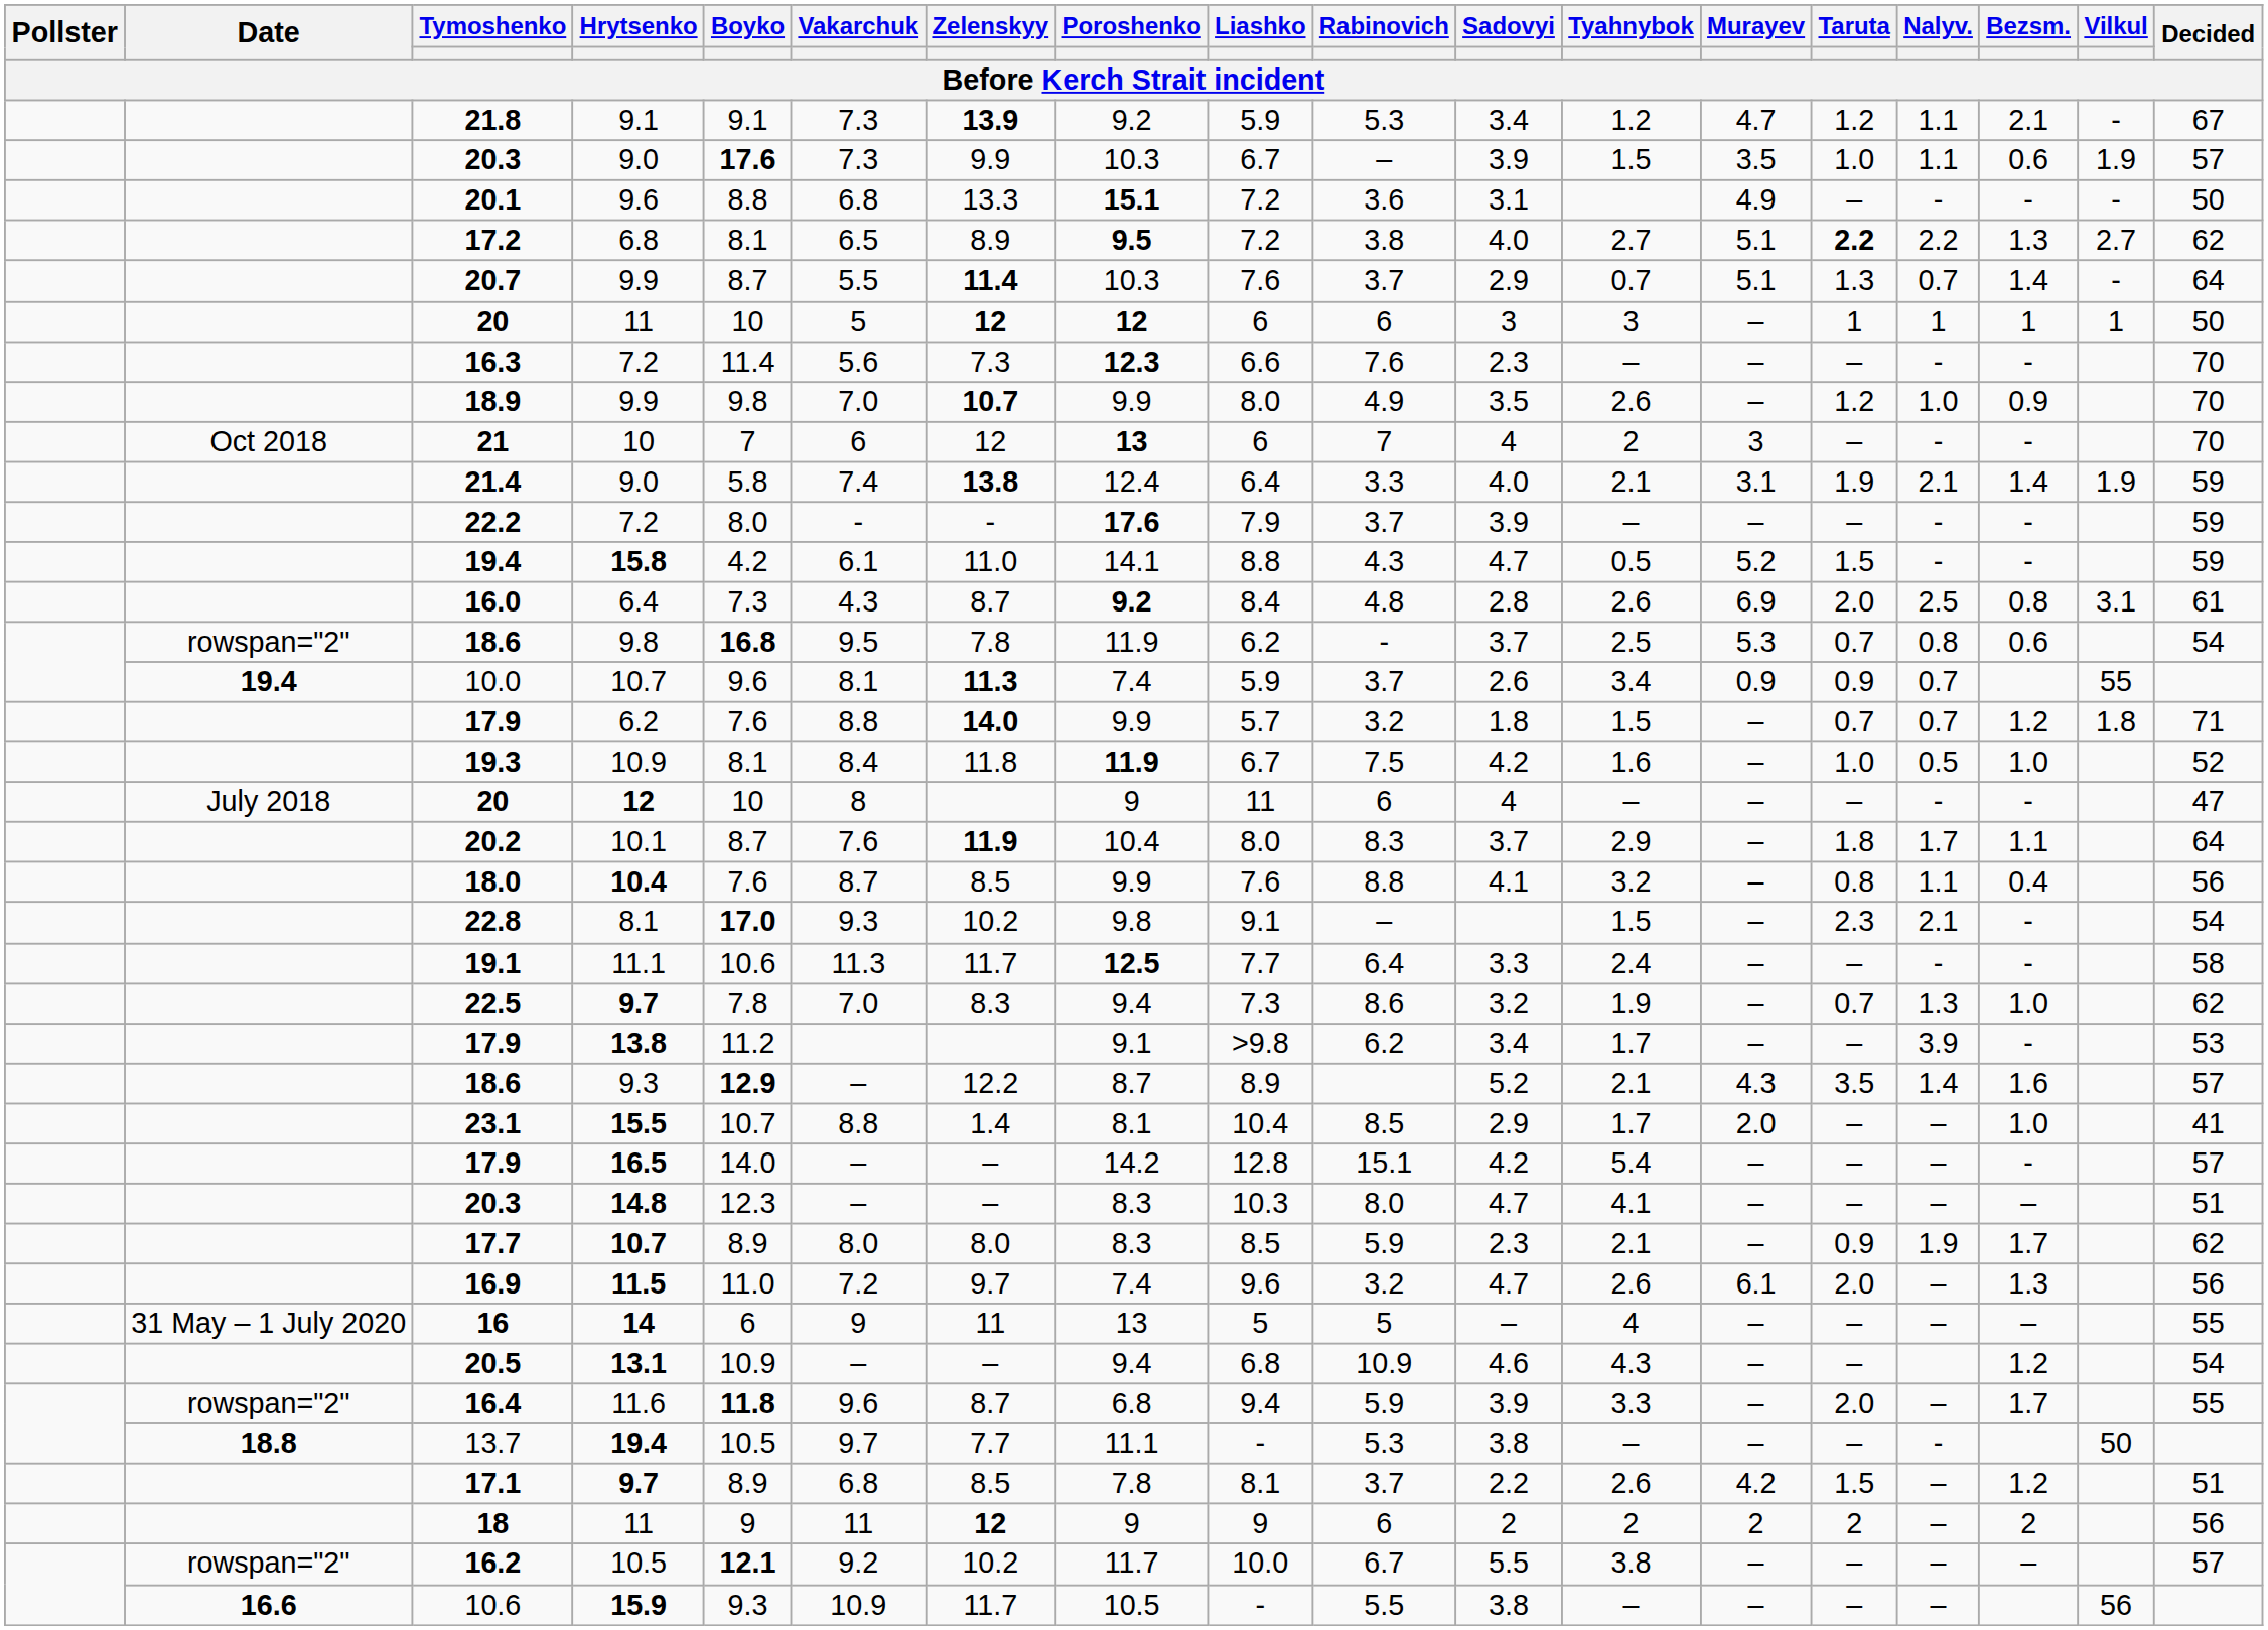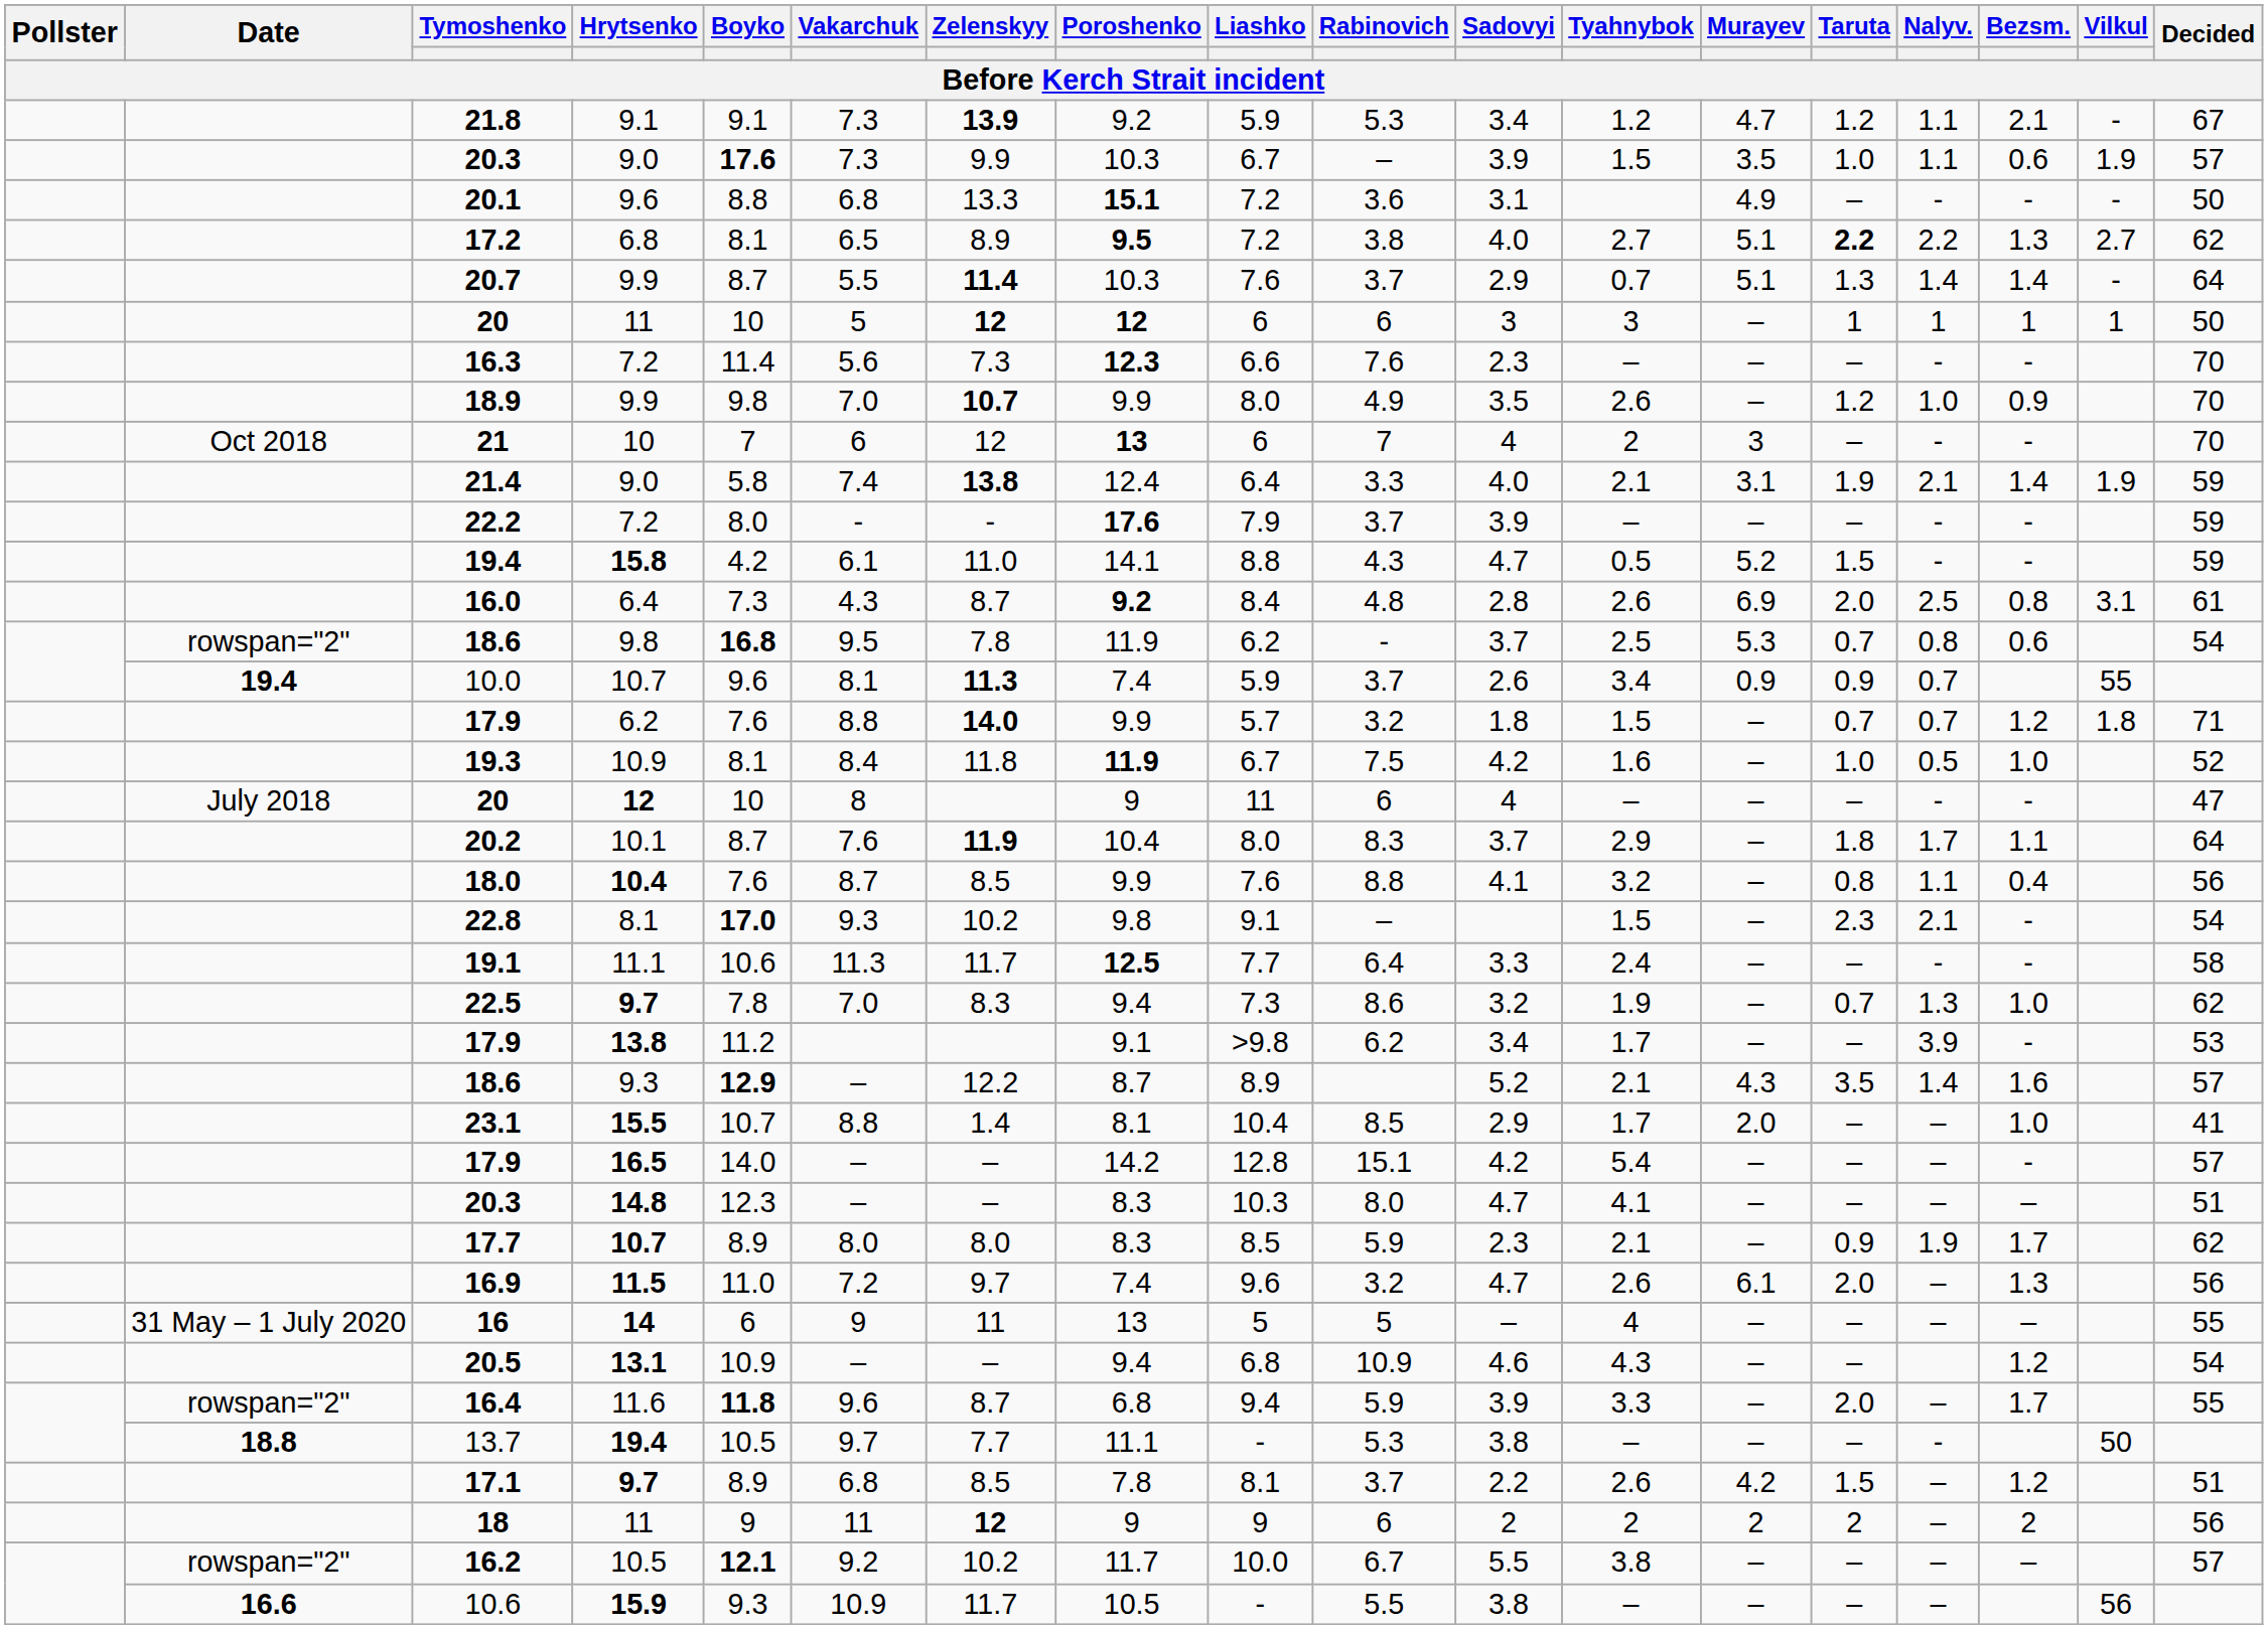20.7 | Nalyv.: 0.7 -> 1.4
